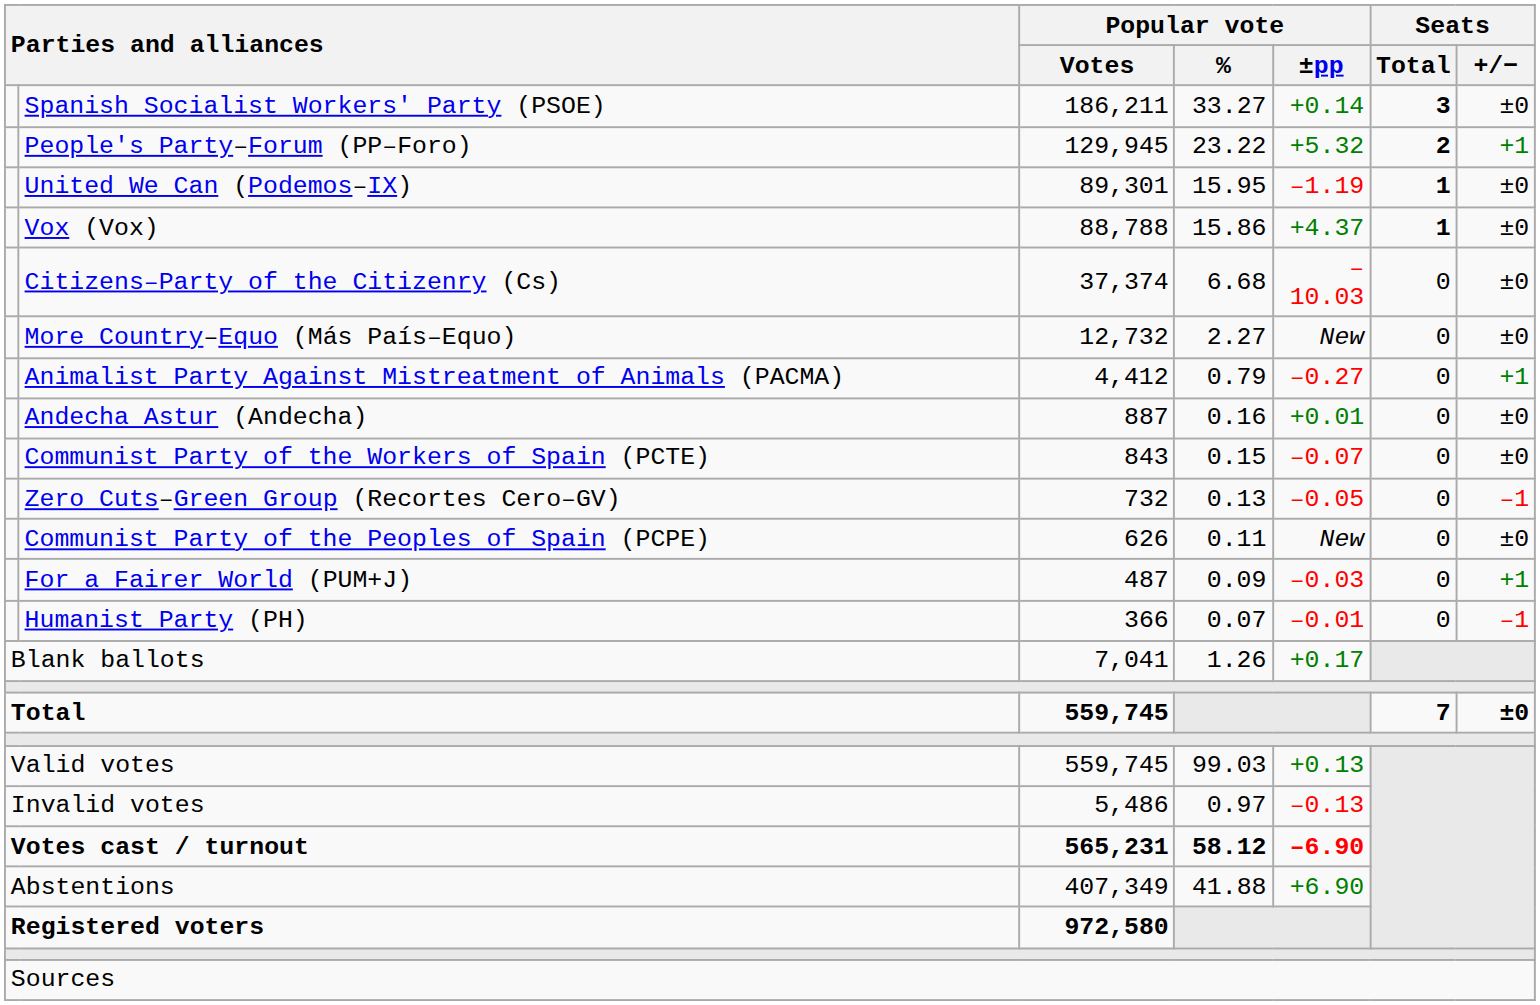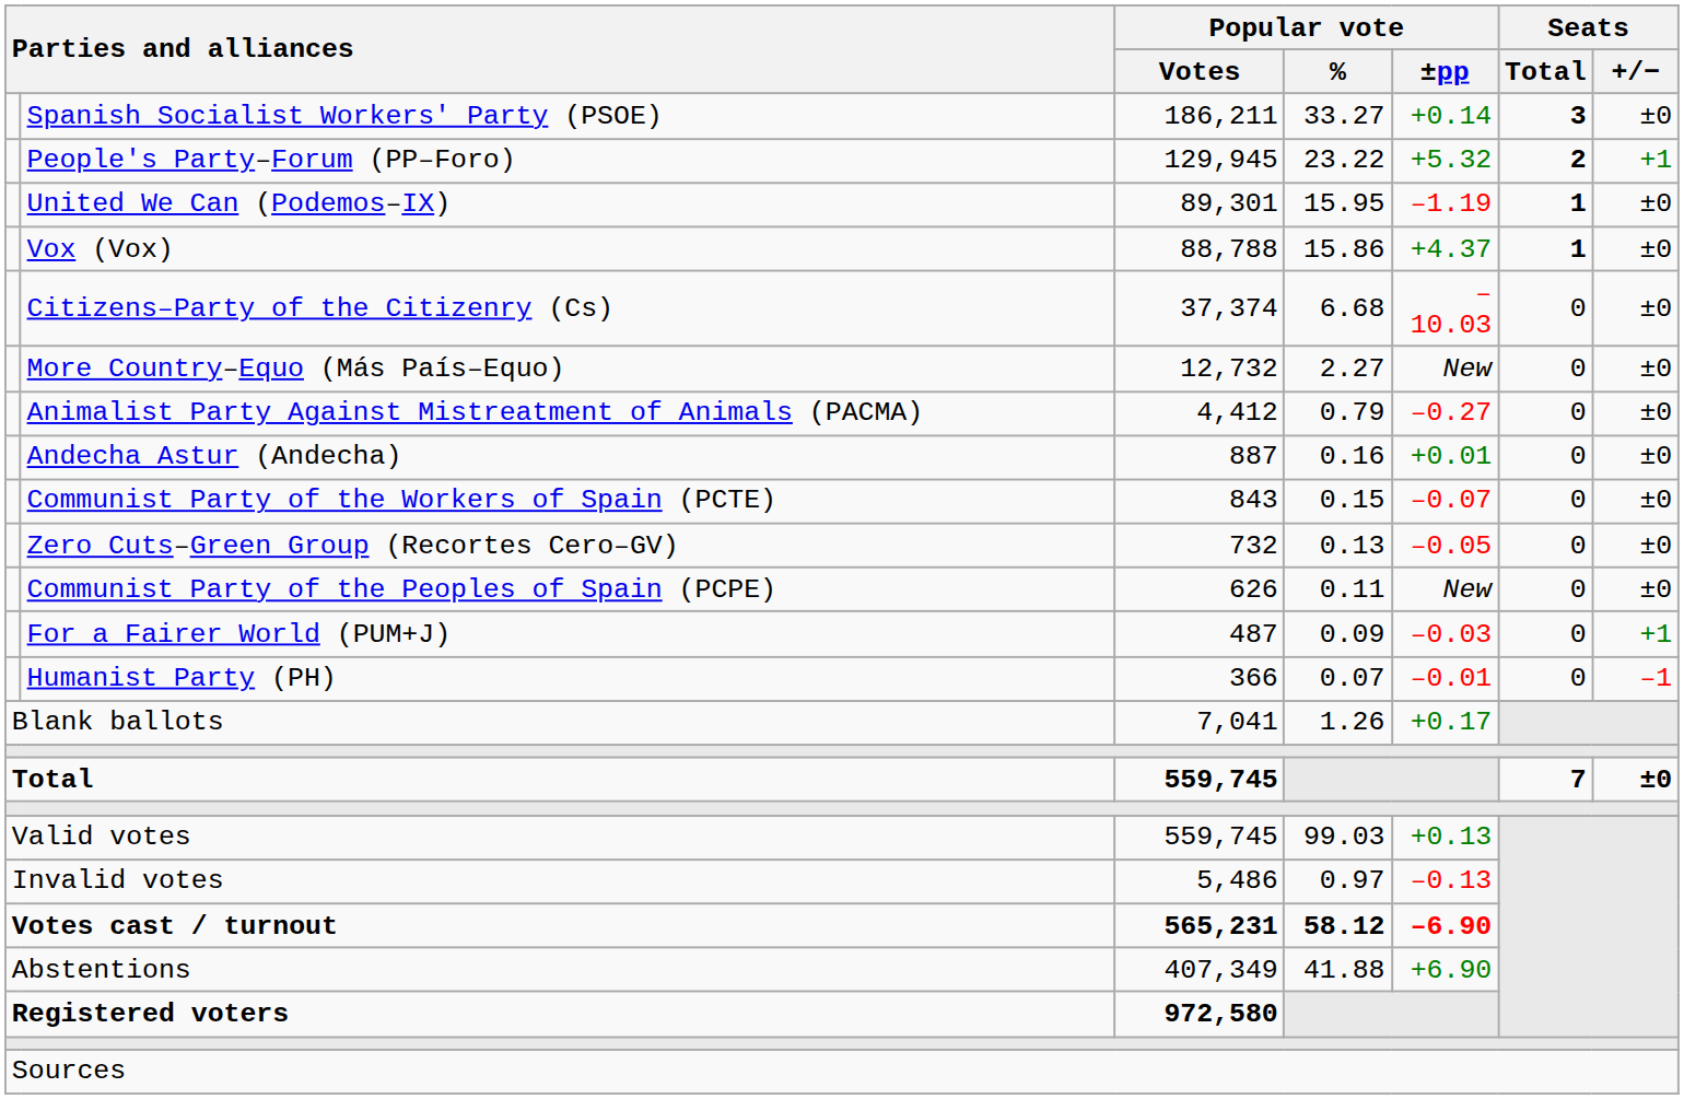Animalist Party Against Mistreatment of Animals (PACMA) | Seats / +/−: +1 -> ±0
Zero Cuts–Green Group (Recortes Cero–GV) | Seats / +/−: –1 -> ±0
